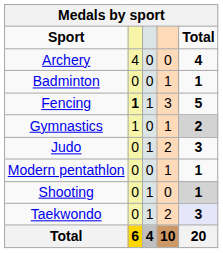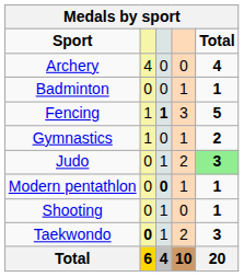Fencing | column 2: bold -> normal
Fencing | column 3: normal -> bold
Gymnastics | Total: lightgrey background -> no background
Judo | Total: no background -> lightgreen background
Modern pentathlon | column 3: normal -> bold
Shooting | Total: lightgrey background -> no background
Taekwondo | column 2: normal -> bold
Taekwondo | Total: lavender background -> no background
